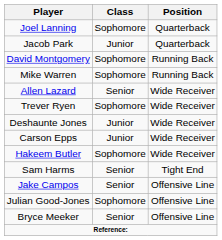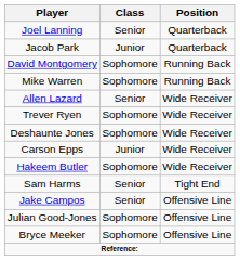Joel Lanning | Class: Sophomore -> Senior
Deshaunte Jones | Class: Junior -> Sophomore
Bryce Meeker | Class: Senior -> Sophomore
